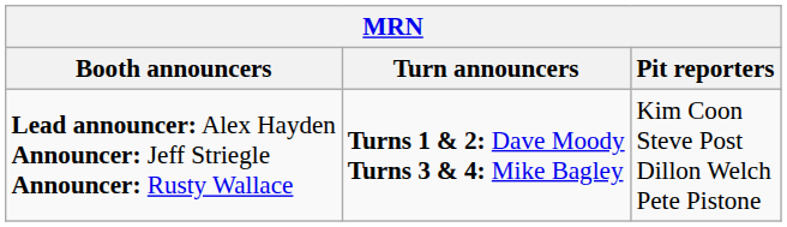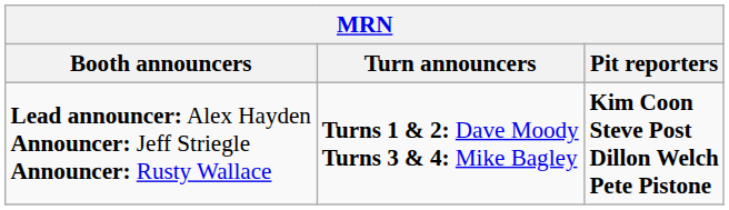row 3 | Pit reporters: normal -> bold
